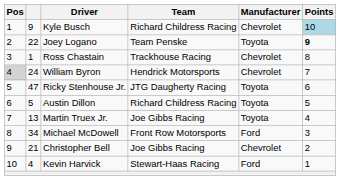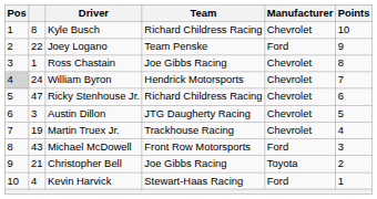Kyle Busch | column 2: 9 -> 8
Kyle Busch | Points: lightblue background -> no background
Joey Logano | Manufacturer: Toyota -> Ford
Joey Logano | Points: bold -> normal
Ross Chastain | Team: Trackhouse Racing -> Joe Gibbs Racing
Ricky Stenhouse Jr. | Team: JTG Daugherty Racing -> Richard Childress Racing
Ricky Stenhouse Jr. | Manufacturer: Toyota -> Chevrolet
Austin Dillon | column 2: 5 -> 3
Austin Dillon | Team: Richard Childress Racing -> JTG Daugherty Racing
Austin Dillon | Manufacturer: Toyota -> Chevrolet
Martin Truex Jr. | column 2: 13 -> 19
Martin Truex Jr. | Team: Joe Gibbs Racing -> Trackhouse Racing
Martin Truex Jr. | Manufacturer: Toyota -> Chevrolet
Michael McDowell | column 2: 34 -> 43
Christopher Bell | Manufacturer: Chevrolet -> Toyota
